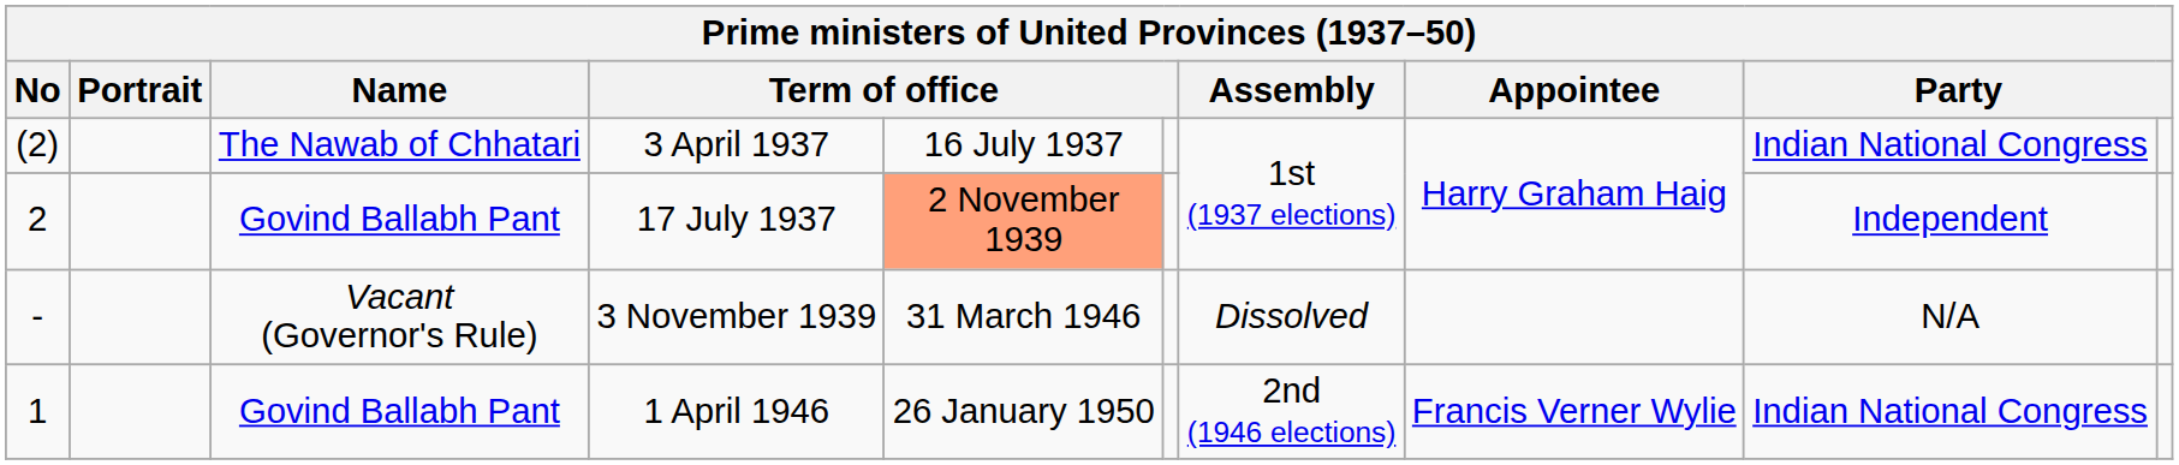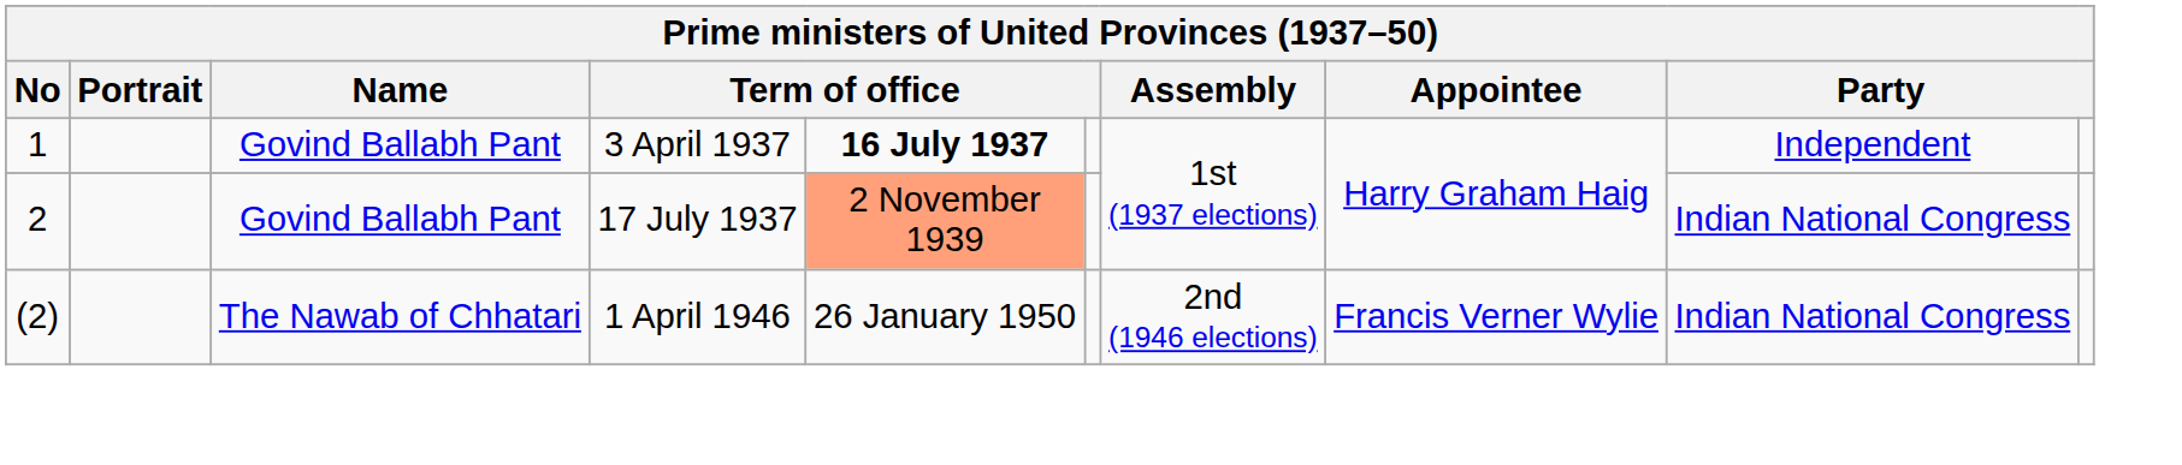3 April 1937 | No: (2) -> 1
3 April 1937 | Name: The Nawab of Chhatari -> Govind Ballabh Pant
3 April 1937 | column 5: normal -> bold
3 April 1937 | column 9: Indian National Congress -> Independent
17 July 1937 | column 9: Independent -> Indian National Congress
- row: - | Vacant (Governor's Rule) | 3 November 1939 | 31 March 1946 | Dissolved | N/A
1 April 1946 | No: 1 -> (2)
1 April 1946 | Name: Govind Ballabh Pant -> The Nawab of Chhatari
